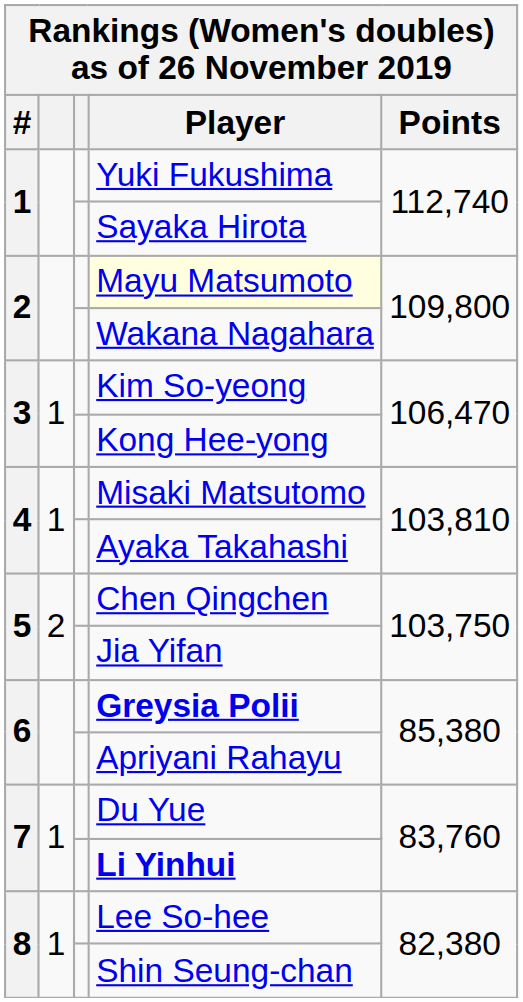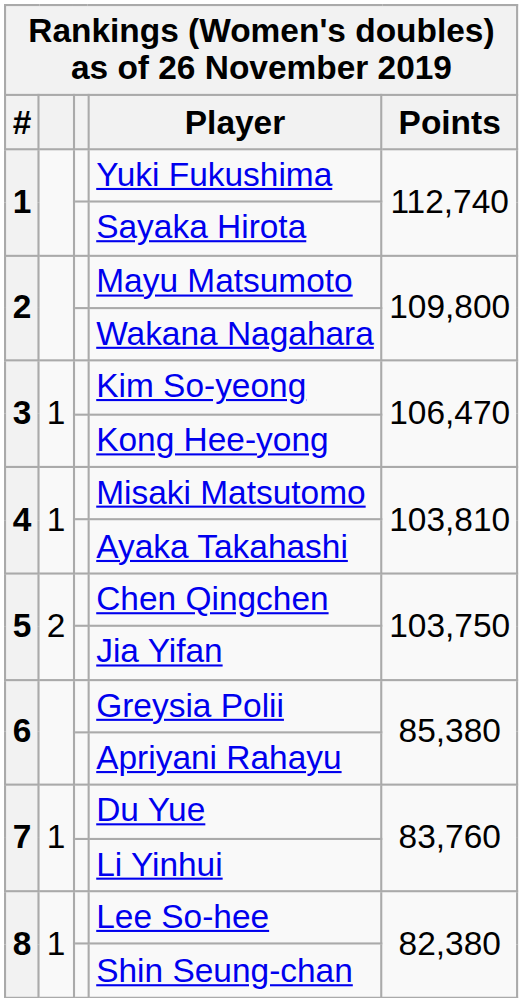Mayu Matsumoto | Player: lightyellow background -> no background
Greysia Polii | Player: bold -> normal
Li Yinhui | Player: bold -> normal
